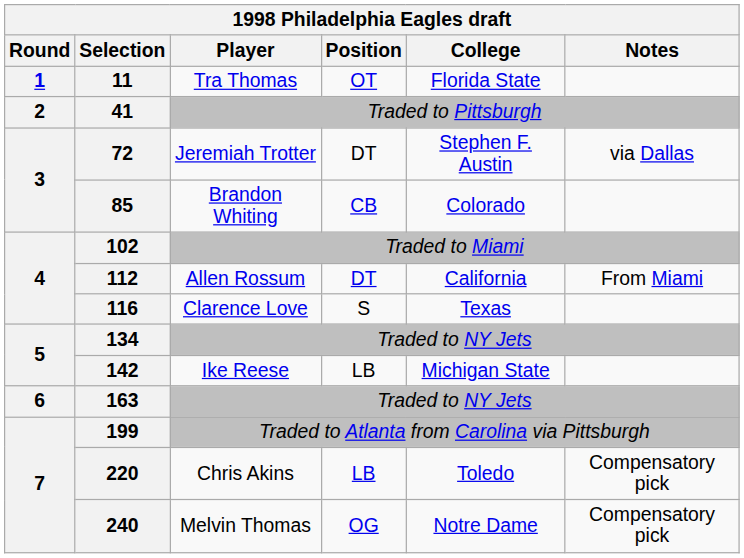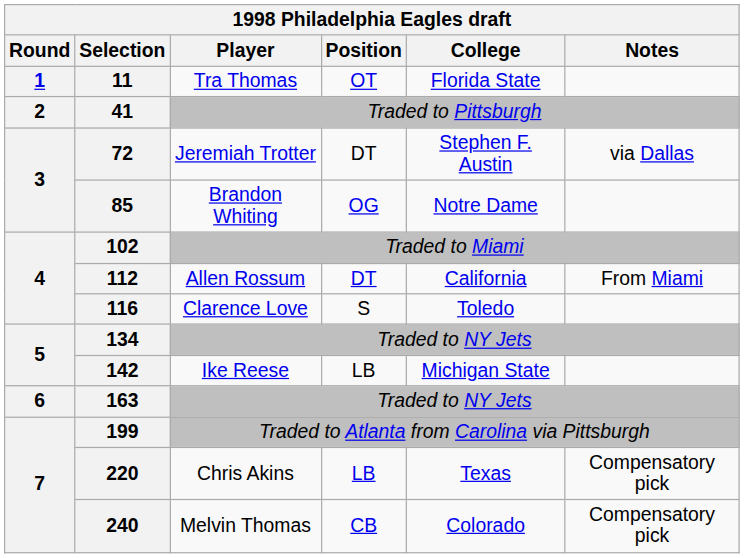85 | Position: CB -> OG
85 | College: Colorado -> Notre Dame
116 | College: Texas -> Toledo
220 | College: Toledo -> Texas
240 | Position: OG -> CB
240 | College: Notre Dame -> Colorado
